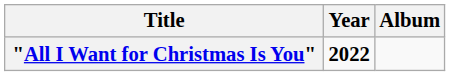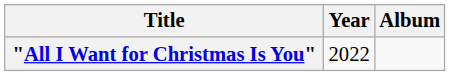row 2 | Year: bold -> normal
